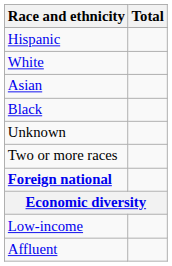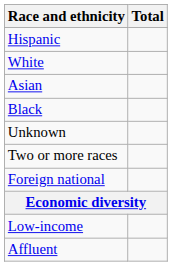Foreign national | Race and ethnicity: bold -> normal
